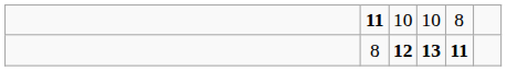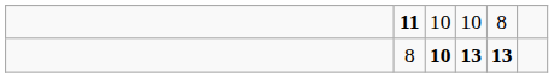row 2 | column 3: 12 -> 10
row 2 | column 5: 11 -> 13
